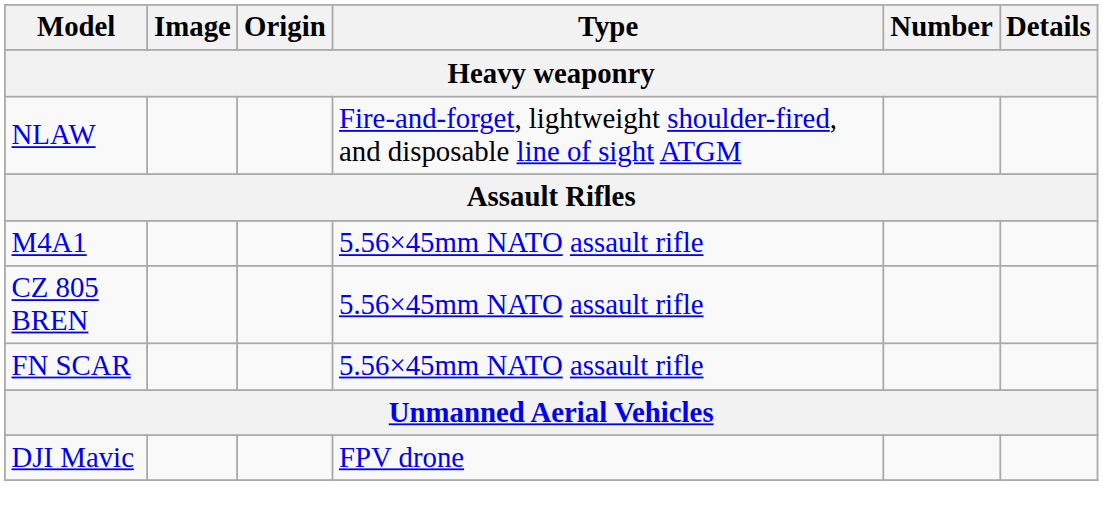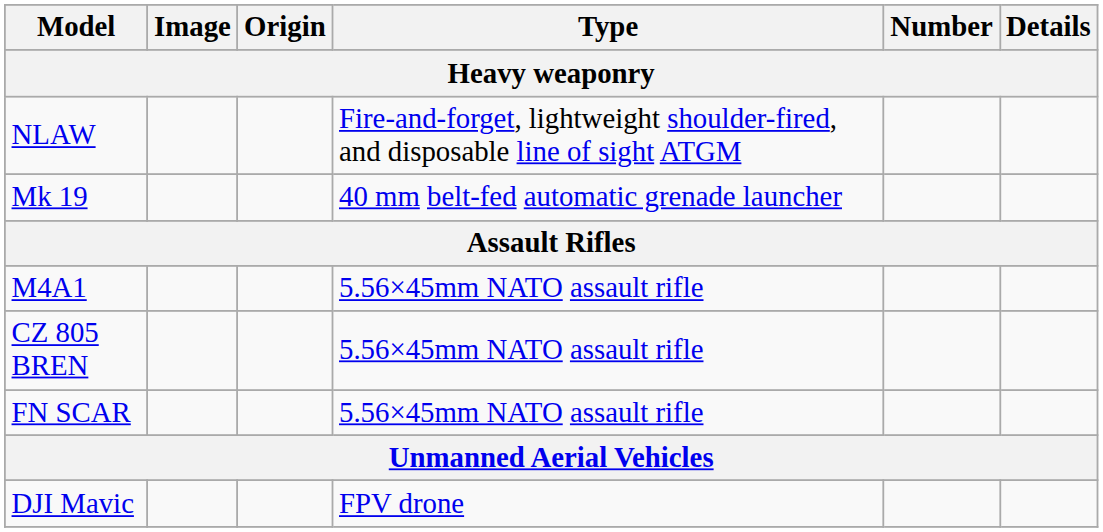+ row: Mk 19 | 40 mm belt-fed automatic grenade launcher
